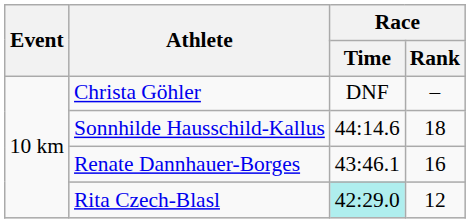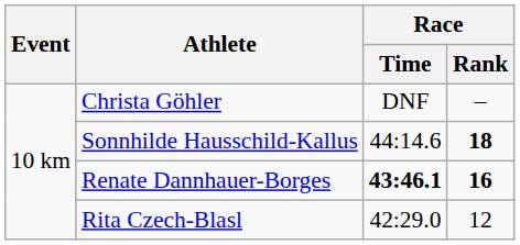Sonnhilde Hausschild-Kallus | Race / Rank: normal -> bold
Renate Dannhauer-Borges | Race / Time: normal -> bold
Renate Dannhauer-Borges | Race / Rank: normal -> bold
Rita Czech-Blasl | Race / Time: paleturquoise background -> no background
